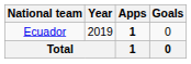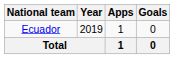Ecuador | Apps: bold -> normal
